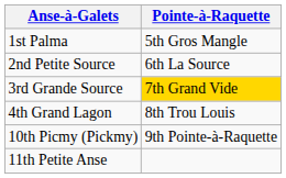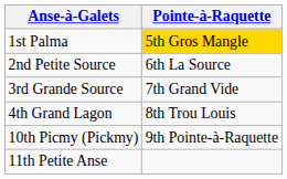1st Palma | Pointe-à-Raquette: no background -> gold background
3rd Grande Source | Pointe-à-Raquette: gold background -> no background
